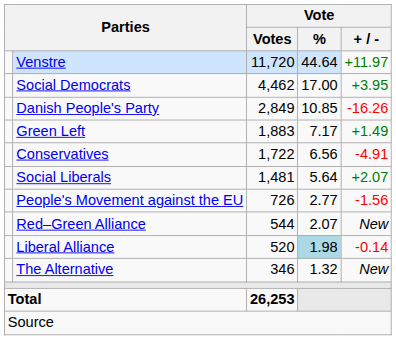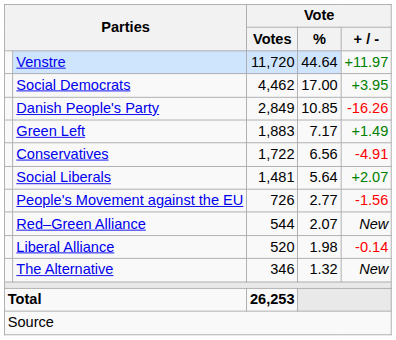Liberal Alliance | Vote / %: lightblue background -> no background
